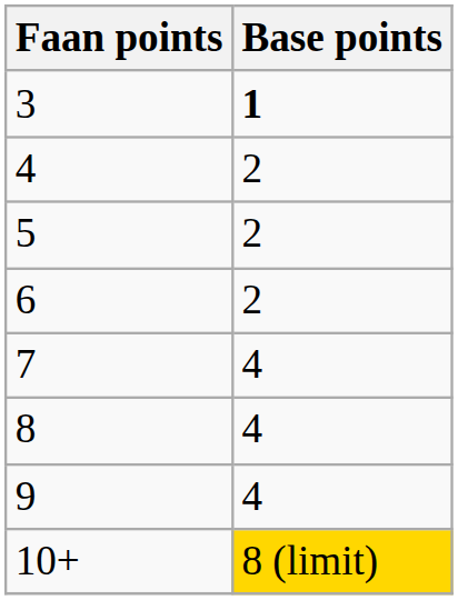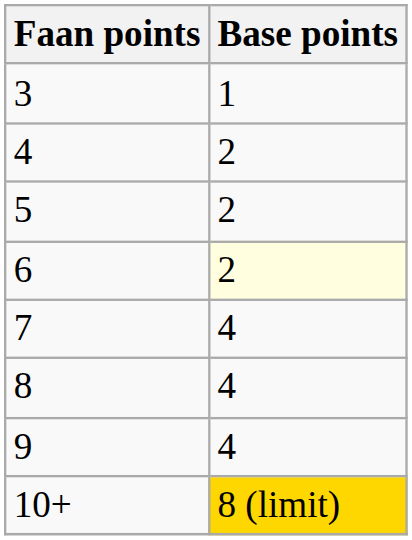3 | Base points: bold -> normal
6 | Base points: no background -> lightyellow background
